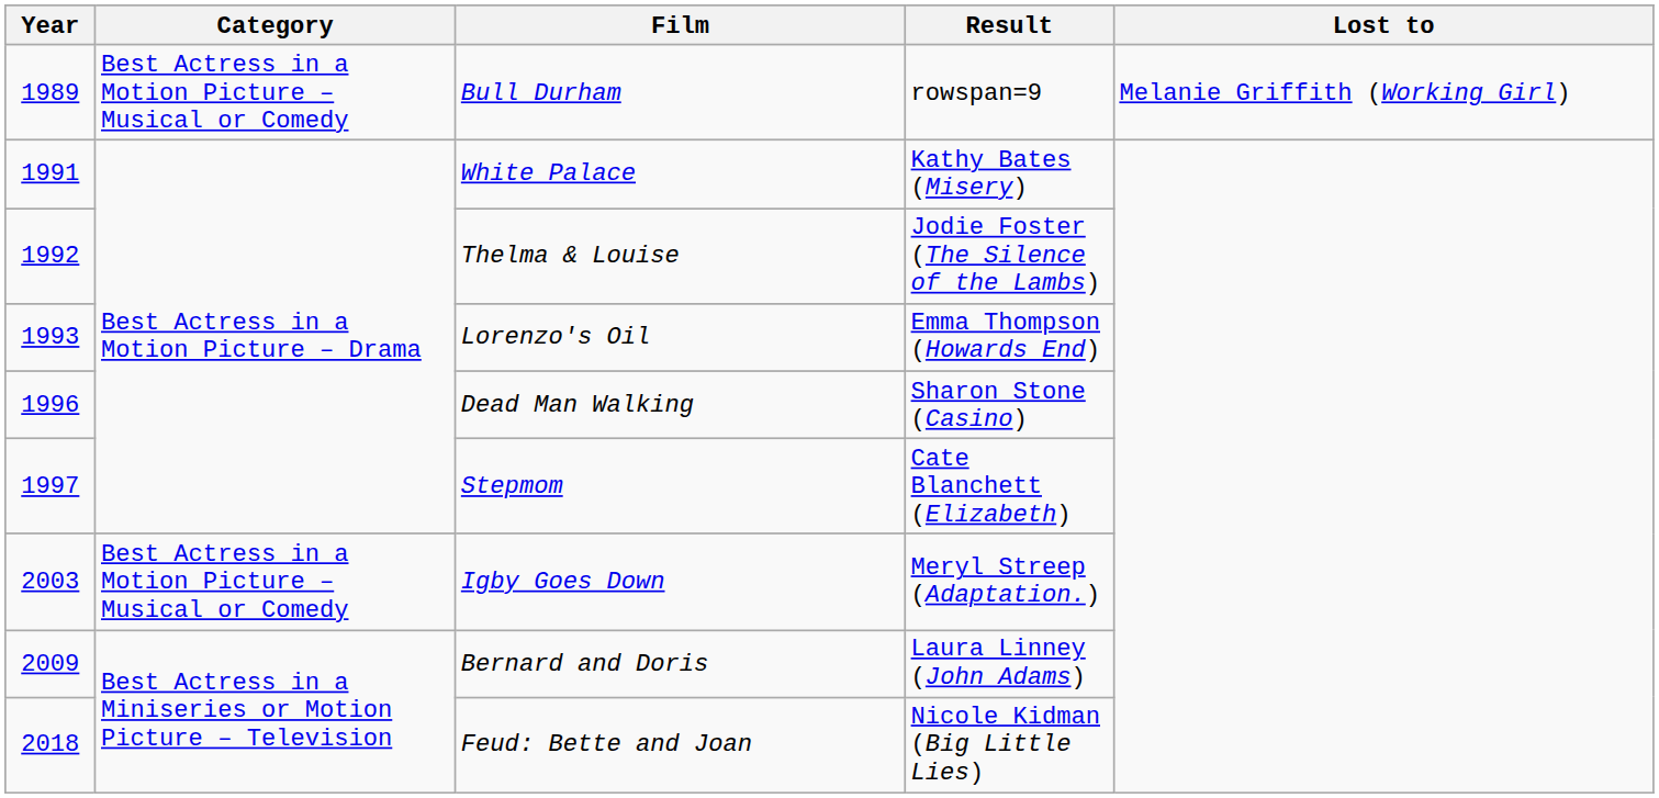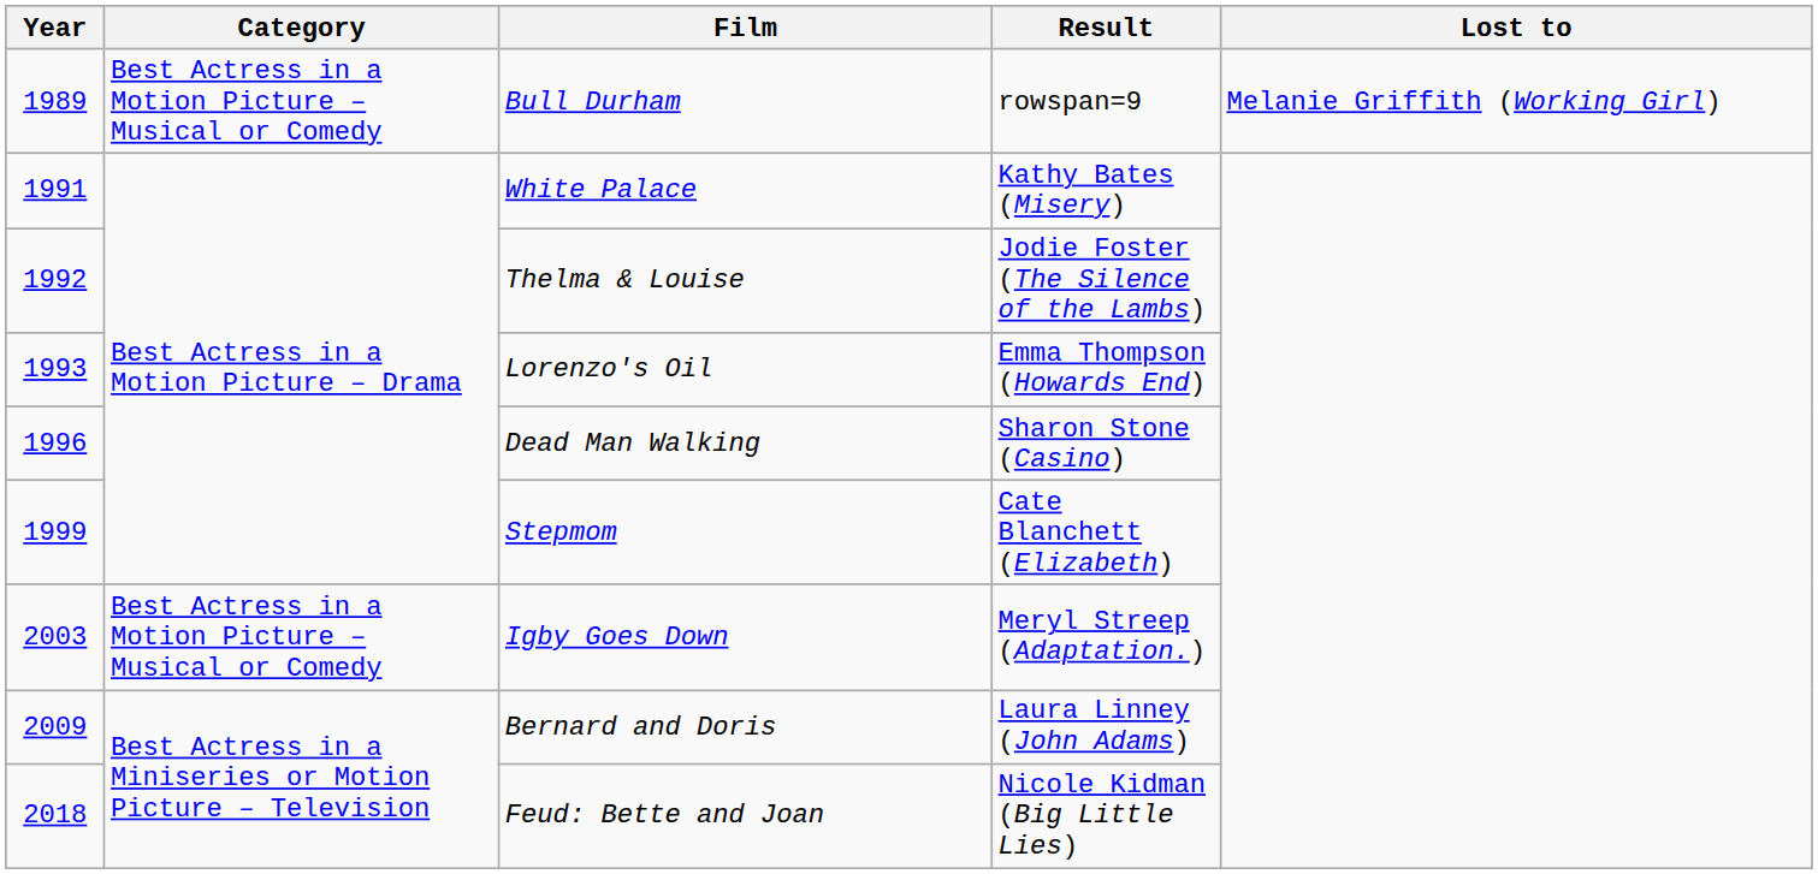Stepmom | Year: 1997 -> 1999
